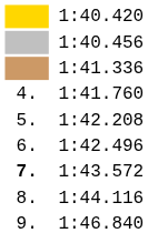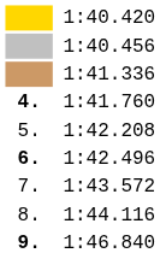1:41.760 | column 1: normal -> bold
1:42.496 | column 1: normal -> bold
1:43.572 | column 1: bold -> normal
1:46.840 | column 1: normal -> bold
